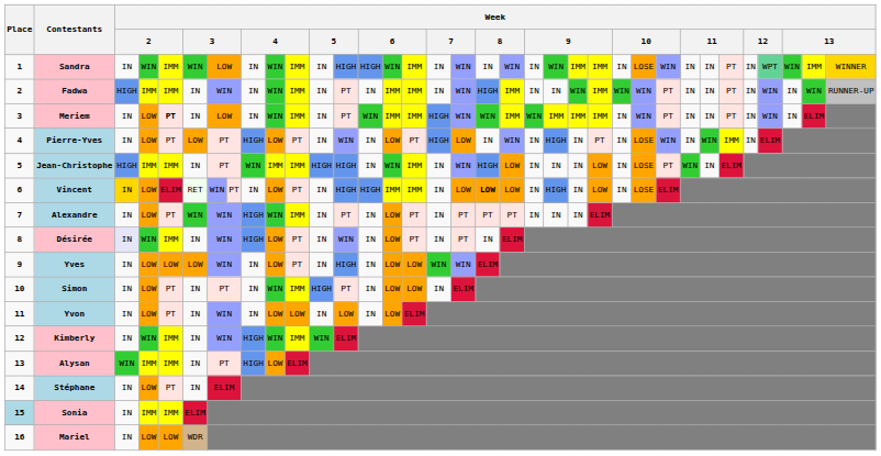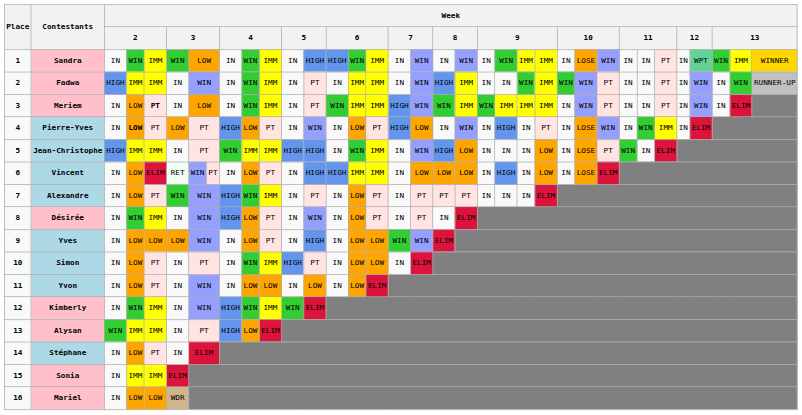Pierre-Yves | column 4: normal -> bold
Vincent | column 3: gold background -> no background
Vincent | column 19: bold -> normal
Désirée | column 3: lavender background -> no background
Sonia | Place: lightblue background -> no background
